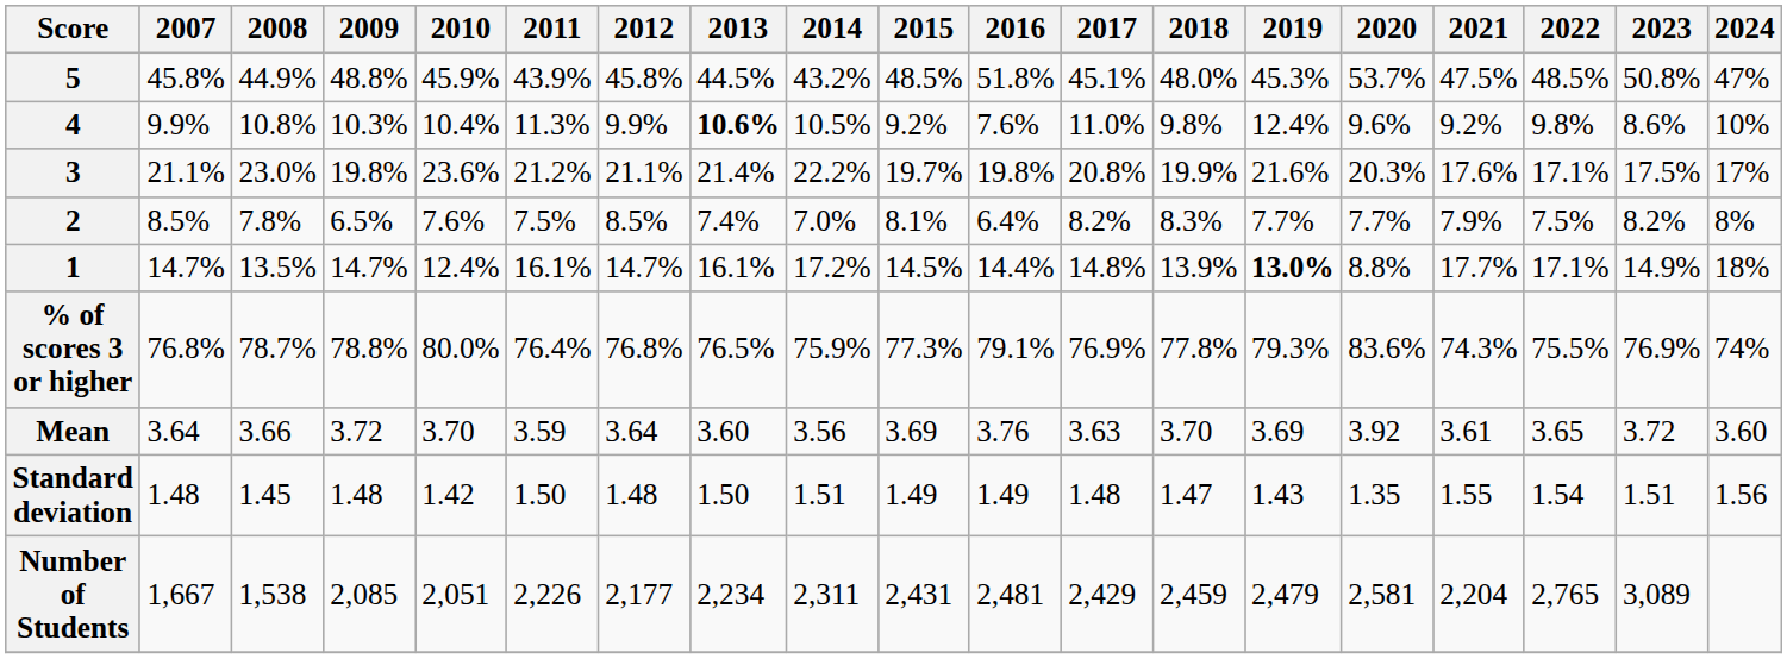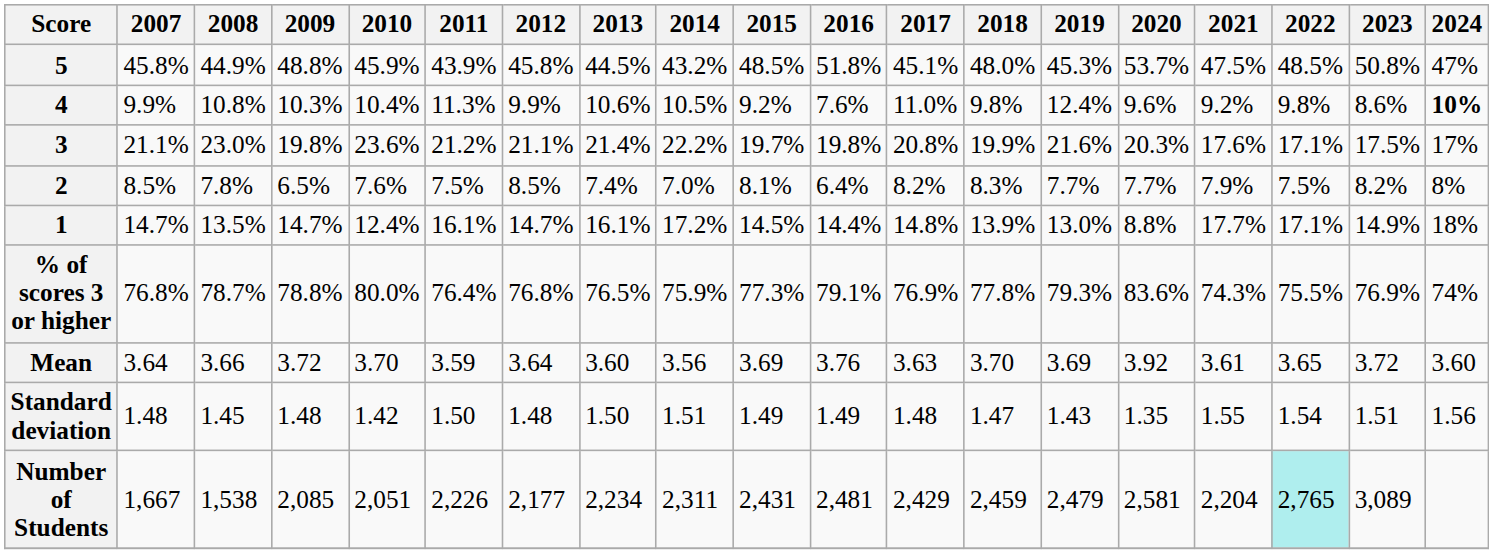4 | 2013: bold -> normal
4 | 2024: normal -> bold
1 | 2019: bold -> normal
Number of Students | 2022: no background -> paleturquoise background
